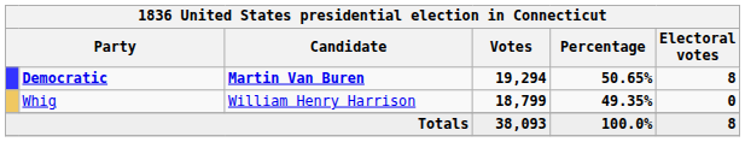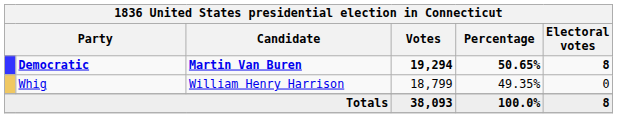Whig | Votes: bold -> normal
Whig | Percentage: bold -> normal
Whig | Electoral votes: bold -> normal
